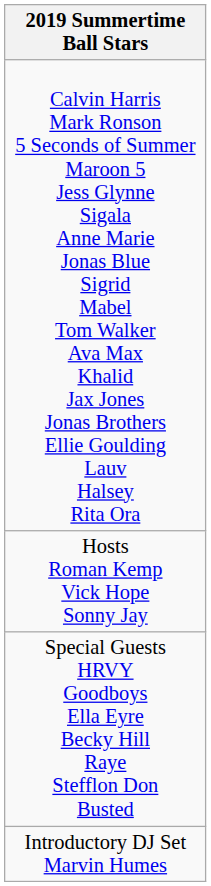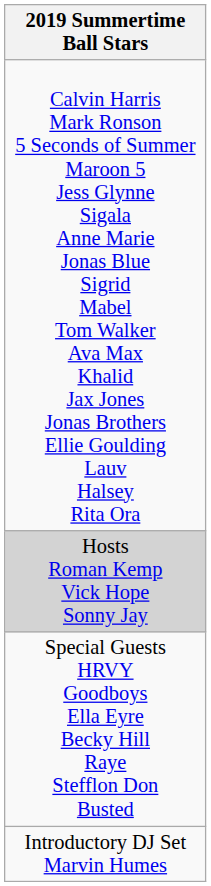row 3 | column 1: no background -> lightgrey background
